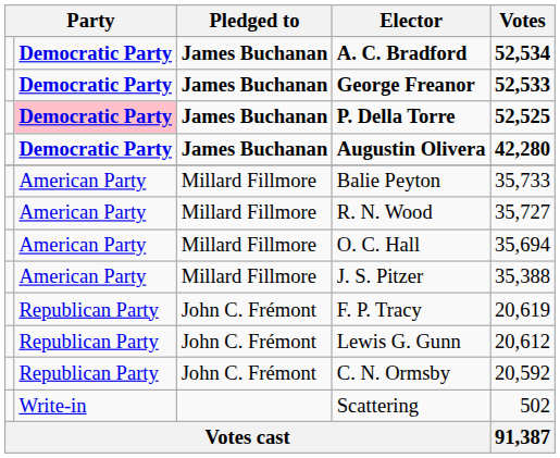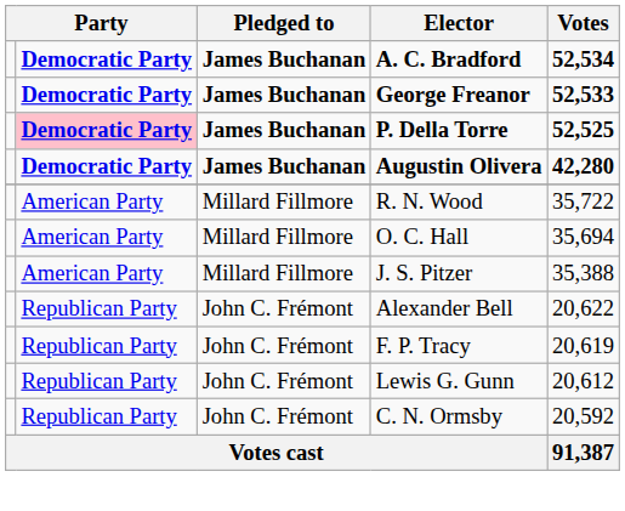- row: American Party | Millard Fillmore | Balie Peyton | 35,733
R. N. Wood | Votes: 35,727 -> 35,722
+ row: Republican Party | John C. Frémont | Alexander Bell | 20,622
- row: Write-in | Scattering | 502
